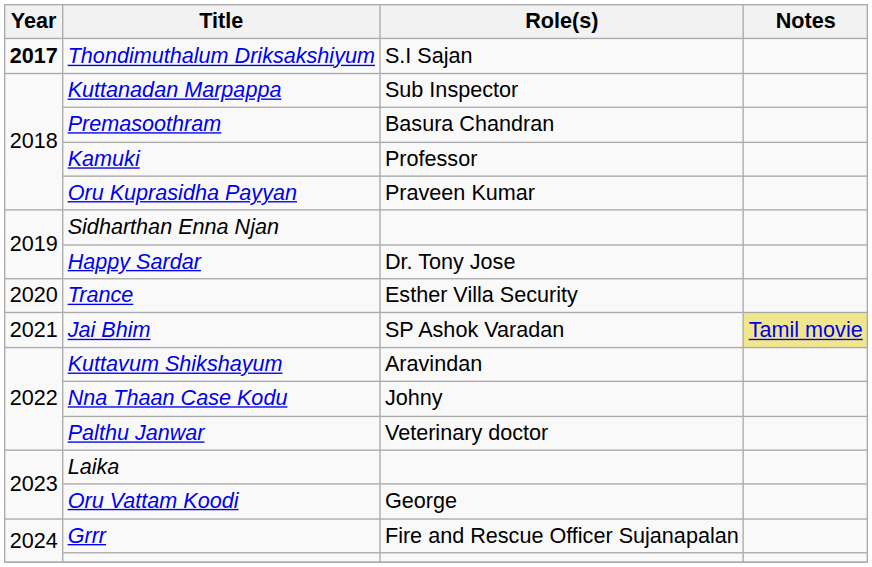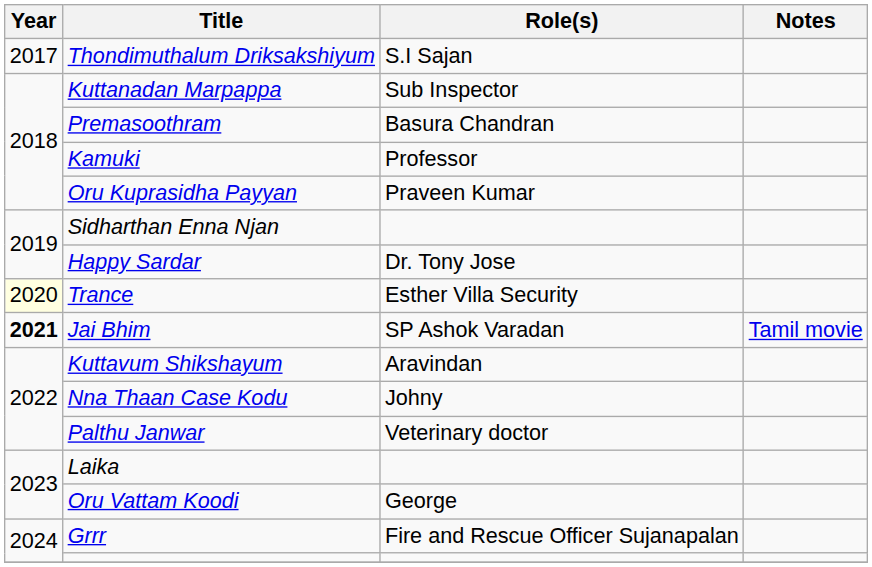Thondimuthalum Driksakshiyum | Year: bold -> normal
Trance | Year: no background -> lightyellow background
Jai Bhim | Year: normal -> bold
Jai Bhim | Notes: khaki background -> no background
